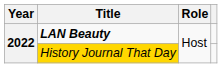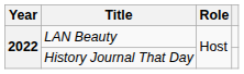LAN Beauty | Title: bold -> normal
History Journal That Day | Title: gold background -> no background
